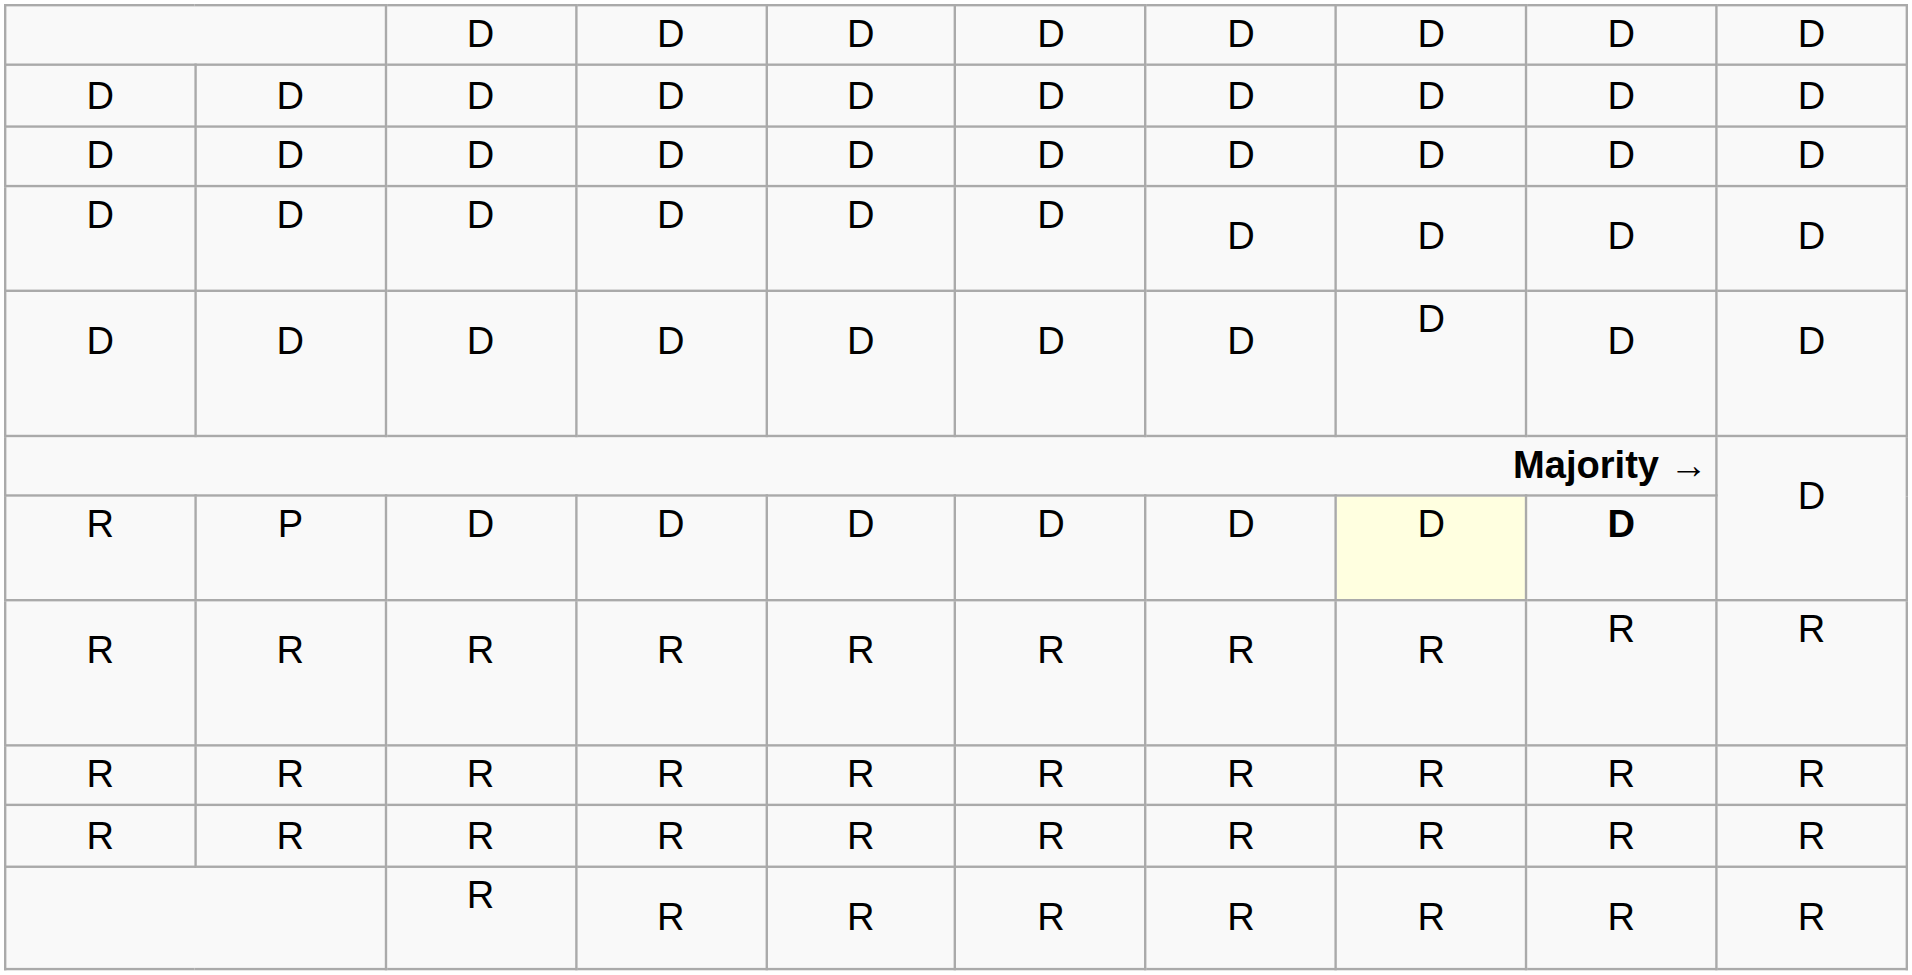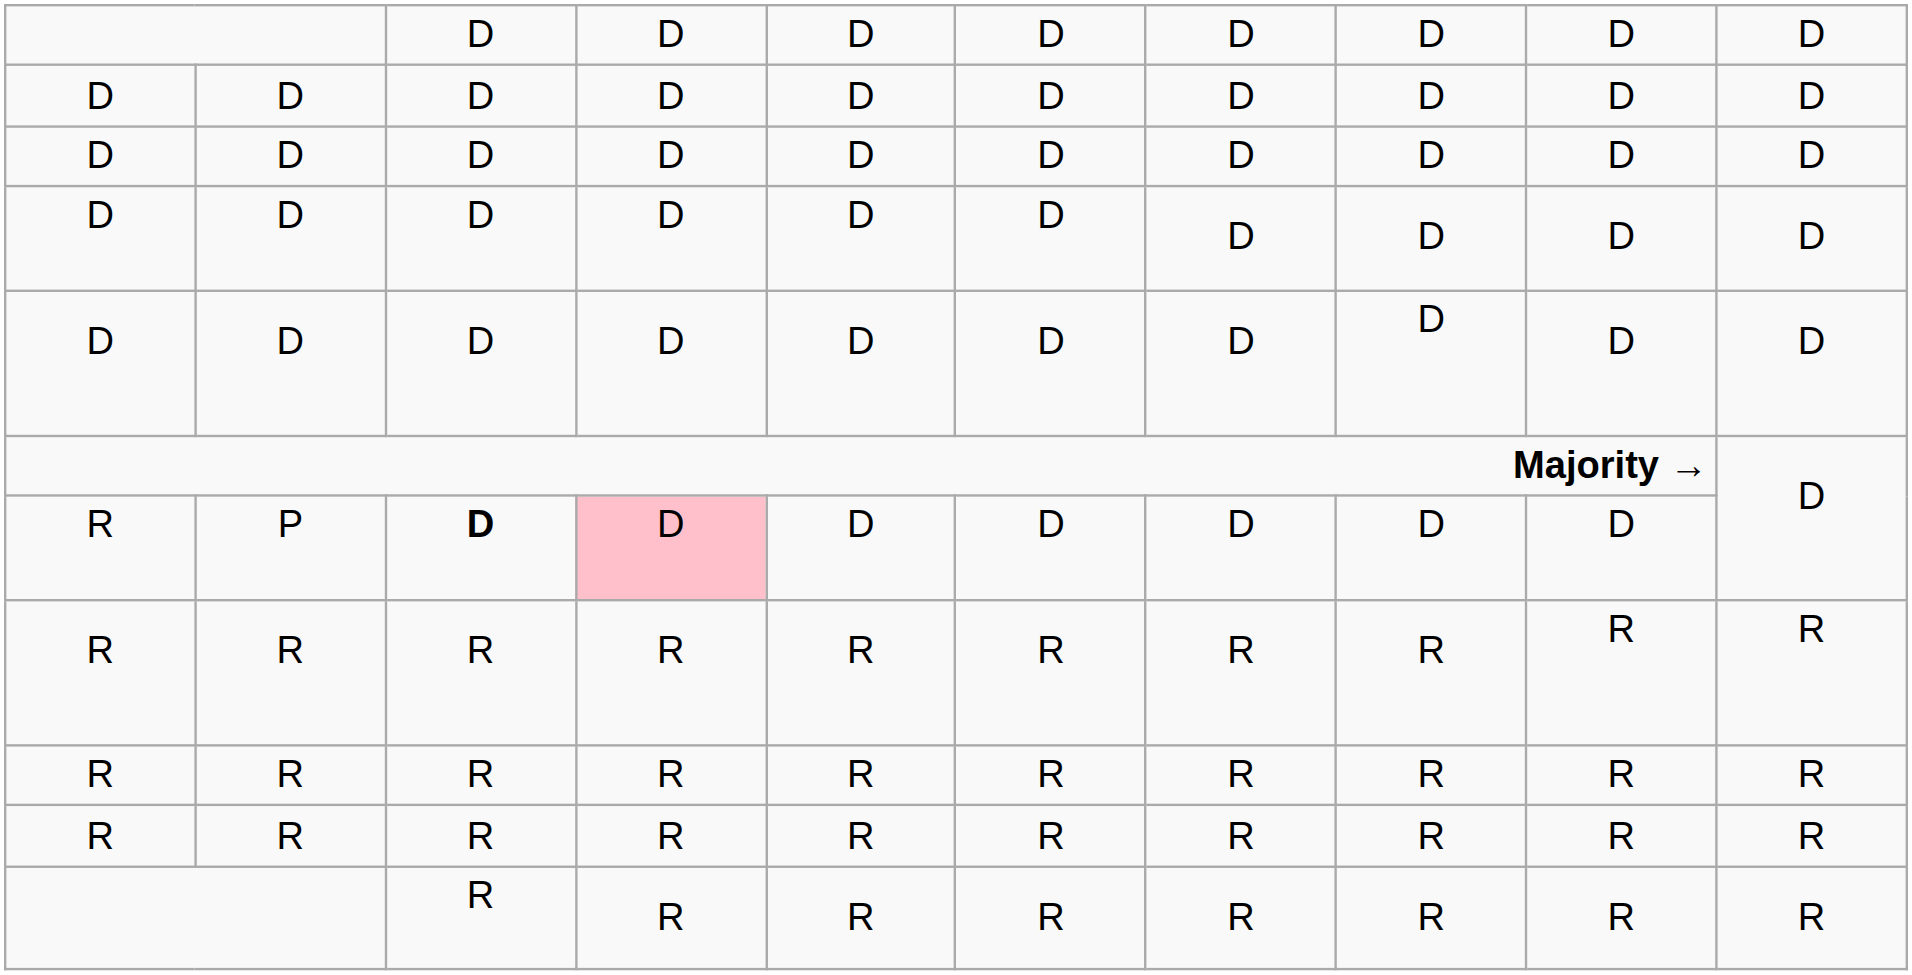P | column 3: normal -> bold
P | column 4: no background -> pink background
P | column 8: lightyellow background -> no background
P | column 9: bold -> normal
